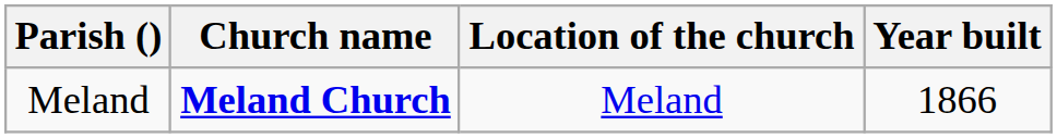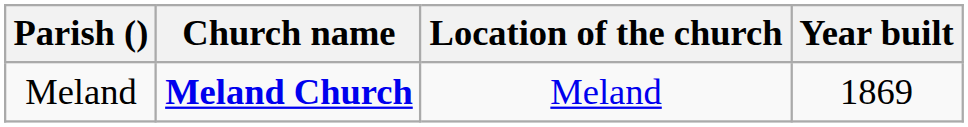row 2 | Year built: 1866 -> 1869
